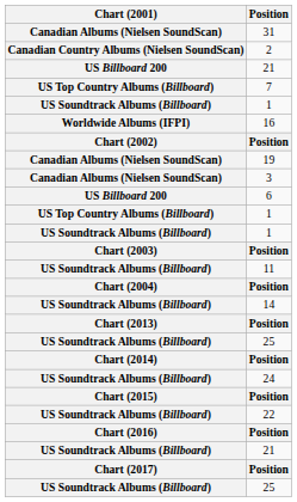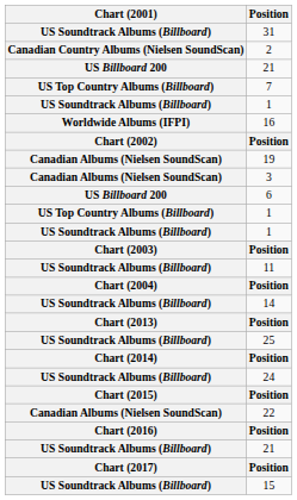row 2 | Chart (2001): Canadian Albums (Nielsen SoundScan) -> US Soundtrack Albums (Billboard)
row 23 | Chart (2001): US Soundtrack Albums (Billboard) -> Canadian Albums (Nielsen SoundScan)
row 27 | Position: 25 -> 15
